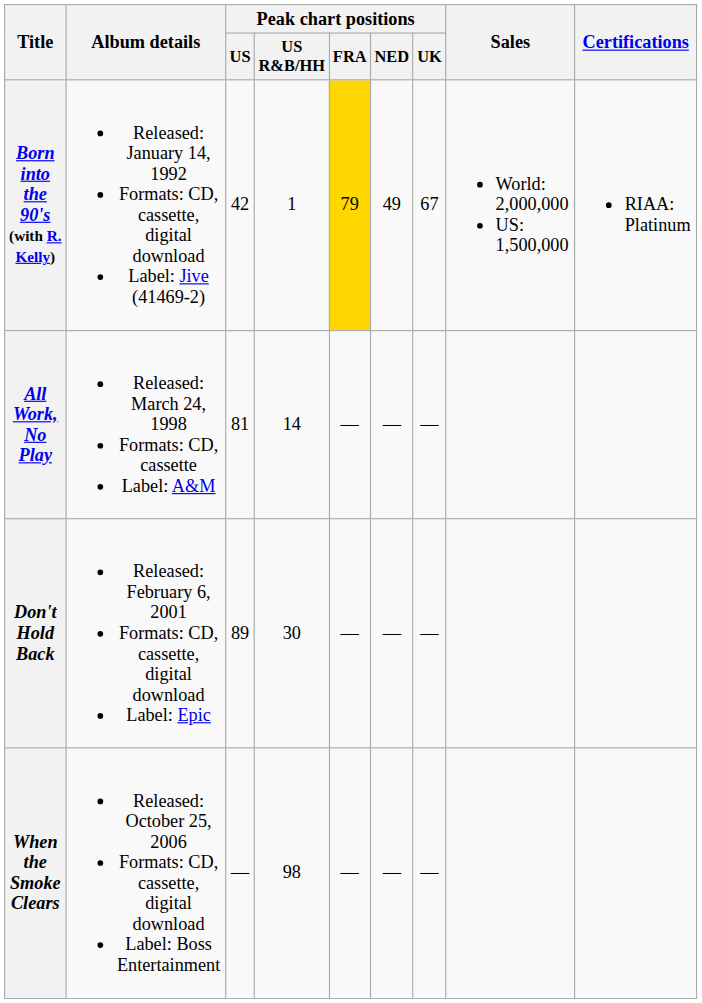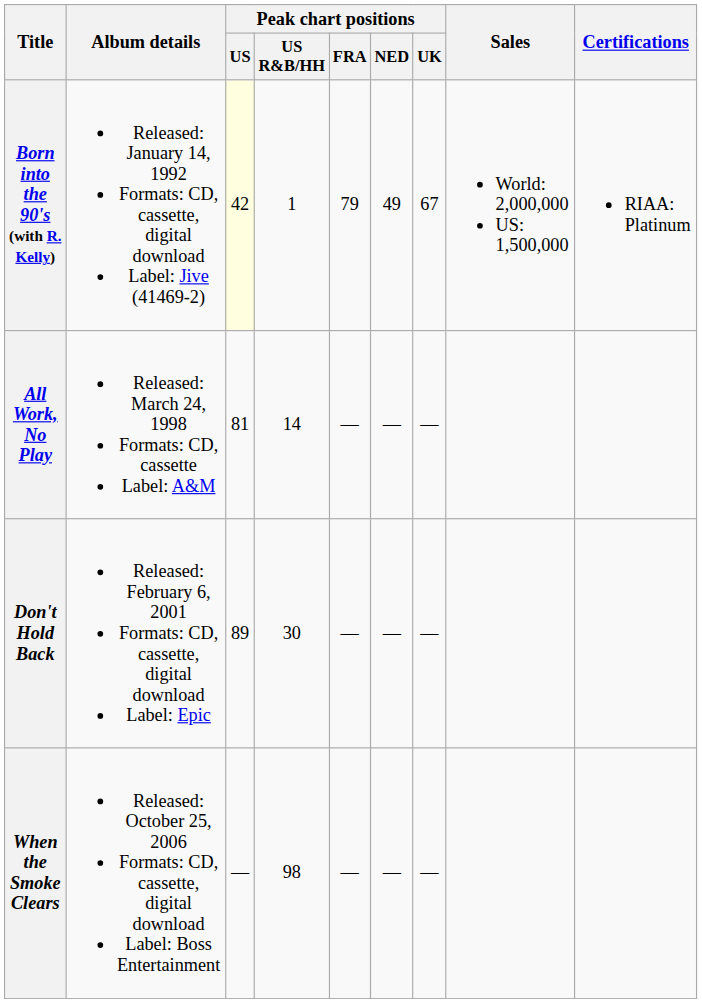Born into the 90's (with R. Kelly) | Peak chart positions / US: no background -> lightyellow background
Born into the 90's (with R. Kelly) | Peak chart positions / FRA: gold background -> no background
